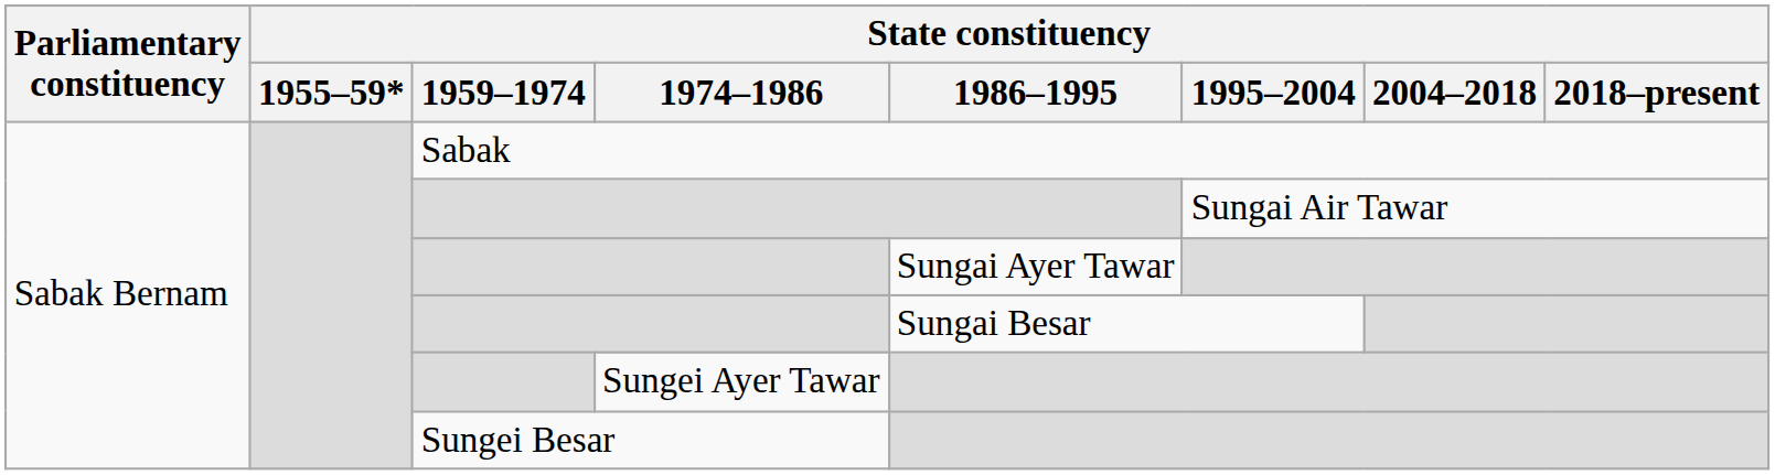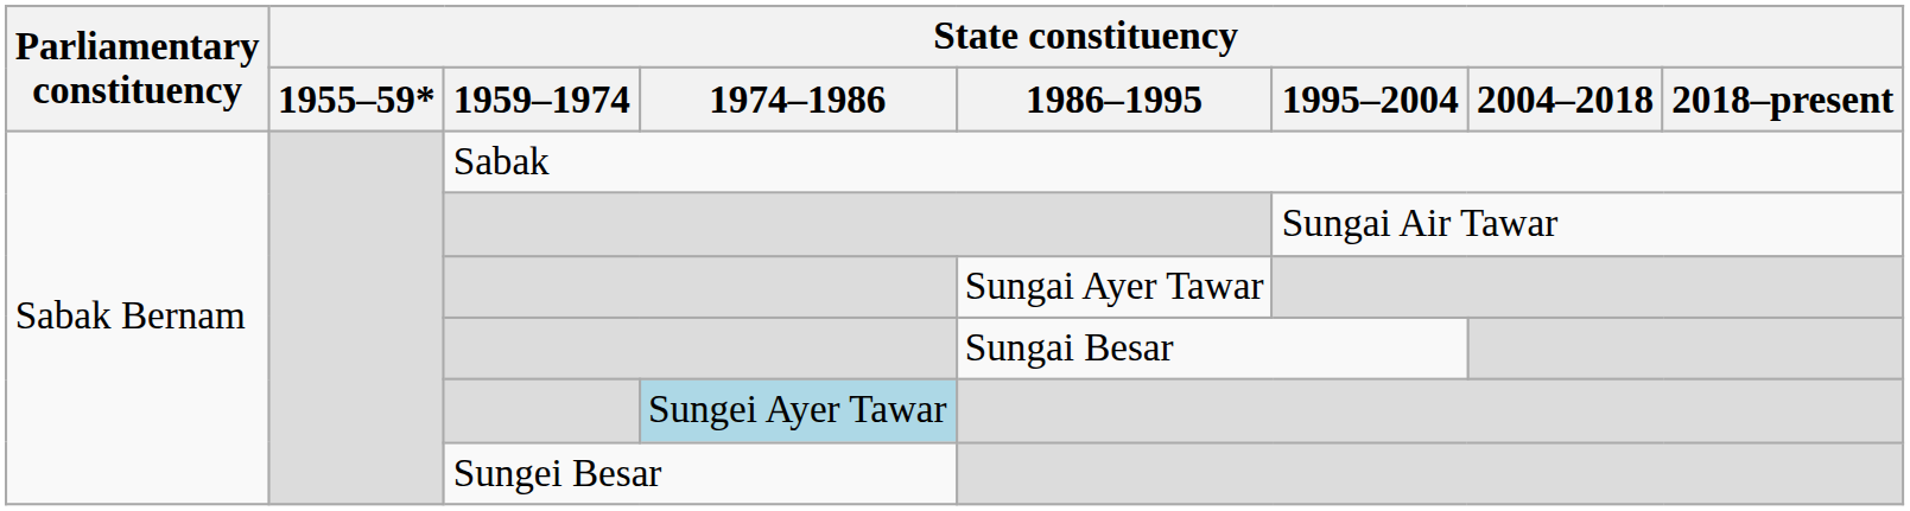Sungei Ayer Tawar | State constituency / 1974–1986: no background -> lightblue background
